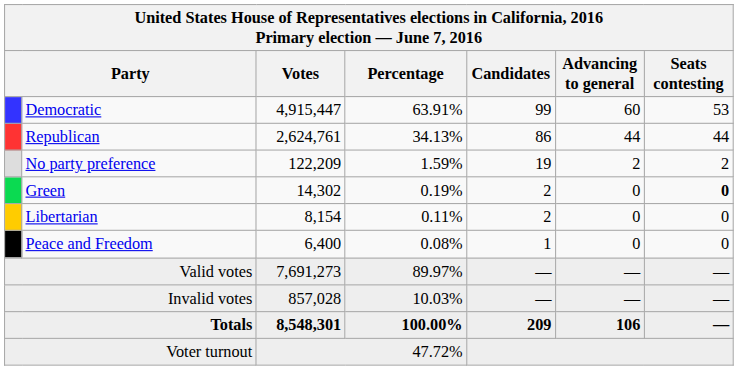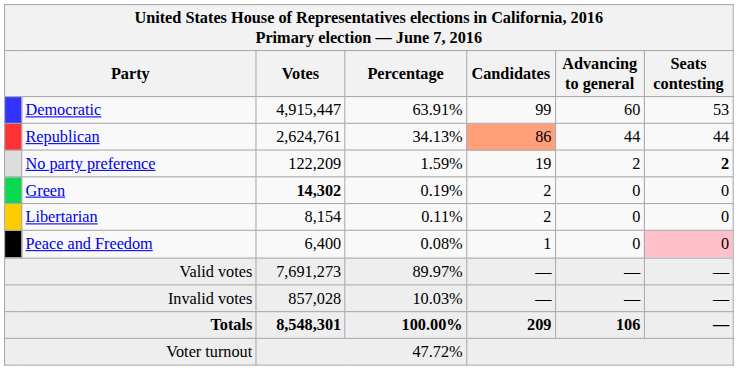Republican | Candidates: no background -> lightsalmon background
No party preference | Seats contesting: normal -> bold
Green | Votes: normal -> bold
Green | Seats contesting: bold -> normal
Peace and Freedom | Seats contesting: no background -> pink background
